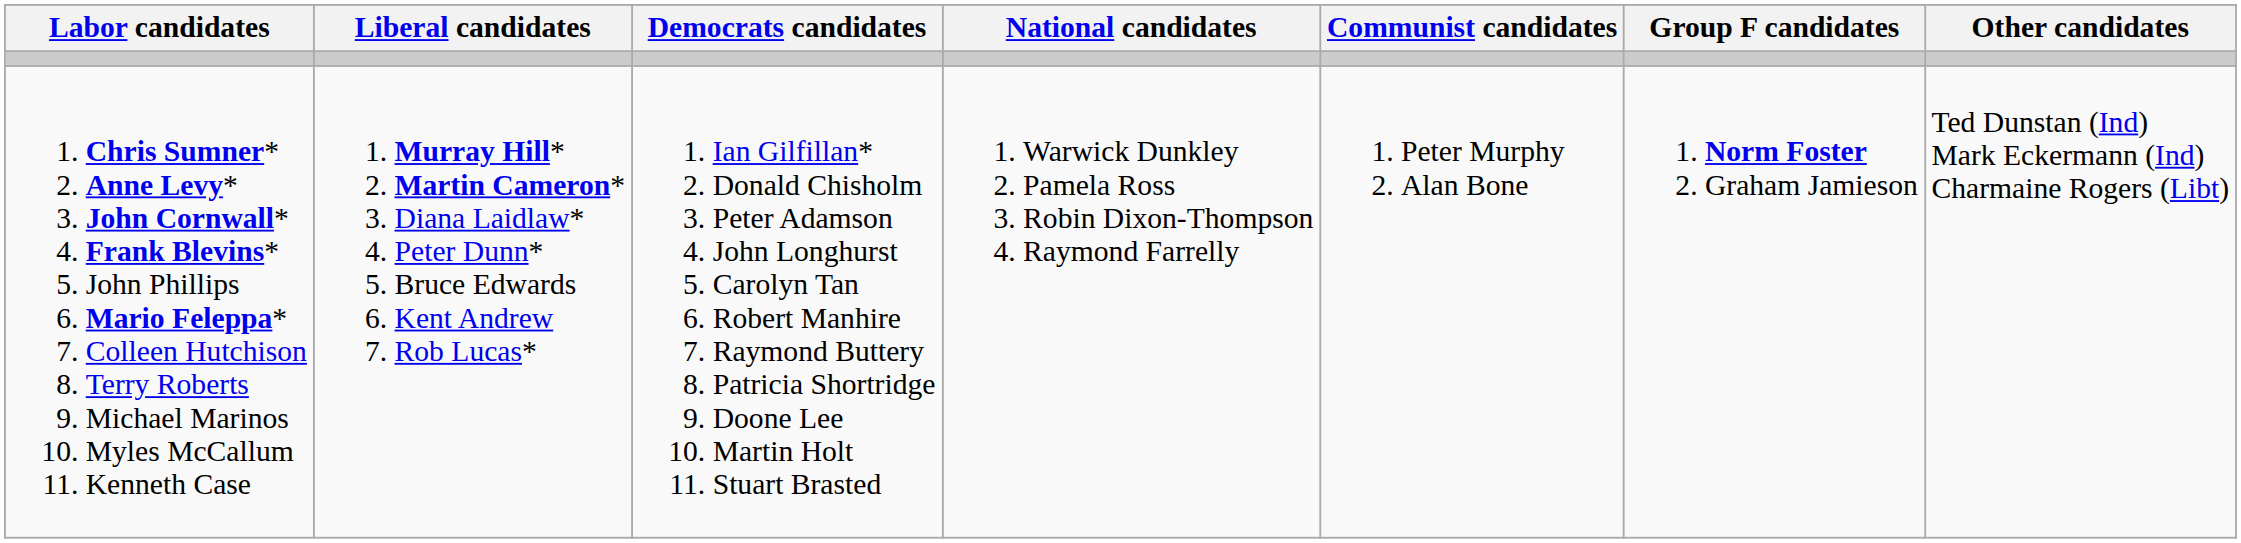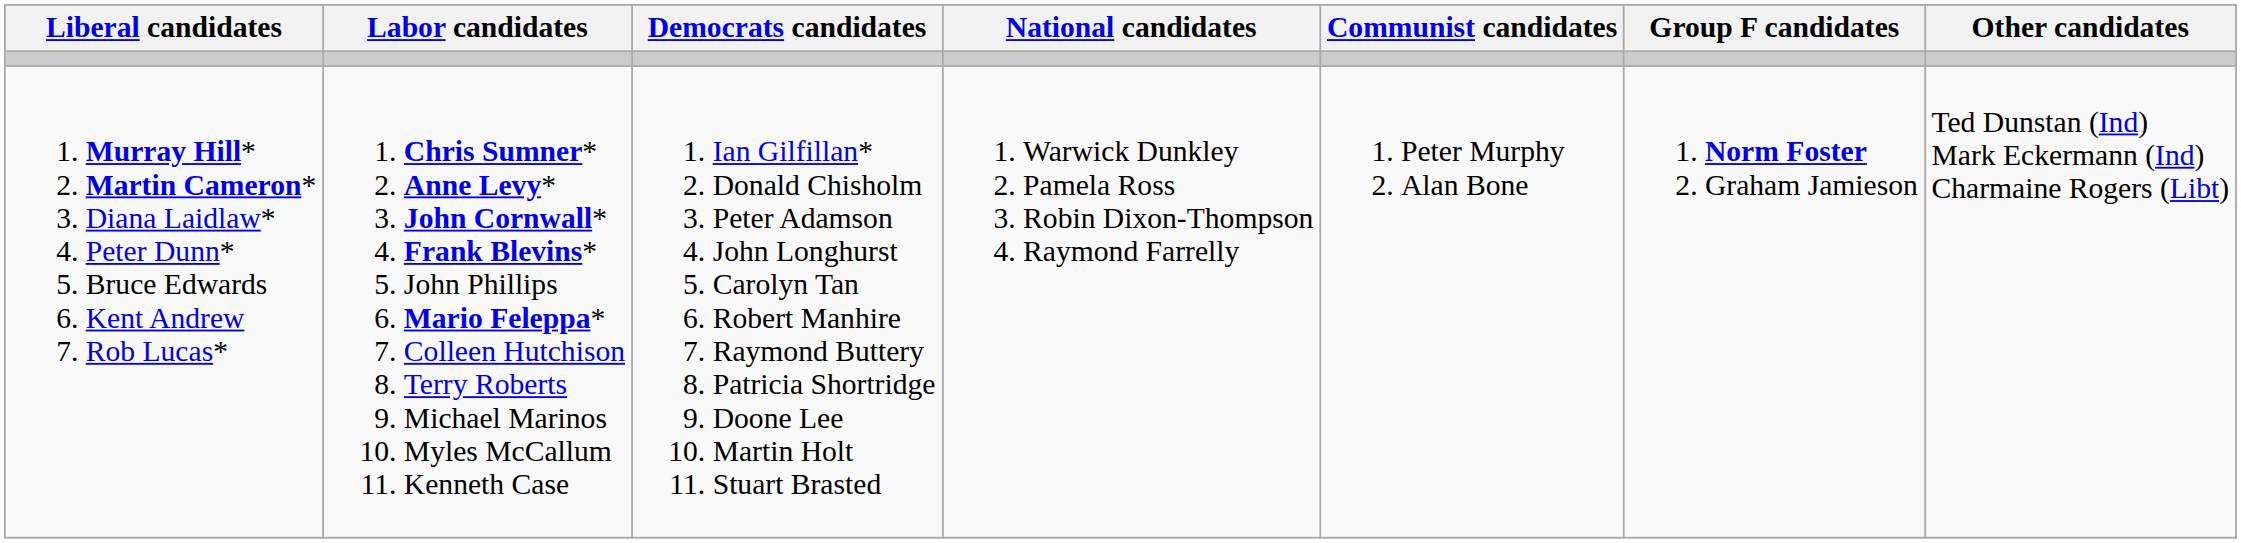columns swapped: Labor candidates <-> Liberal candidates
